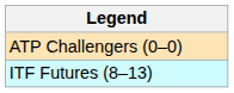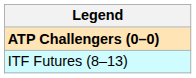row 2 | column 1: normal -> bold
